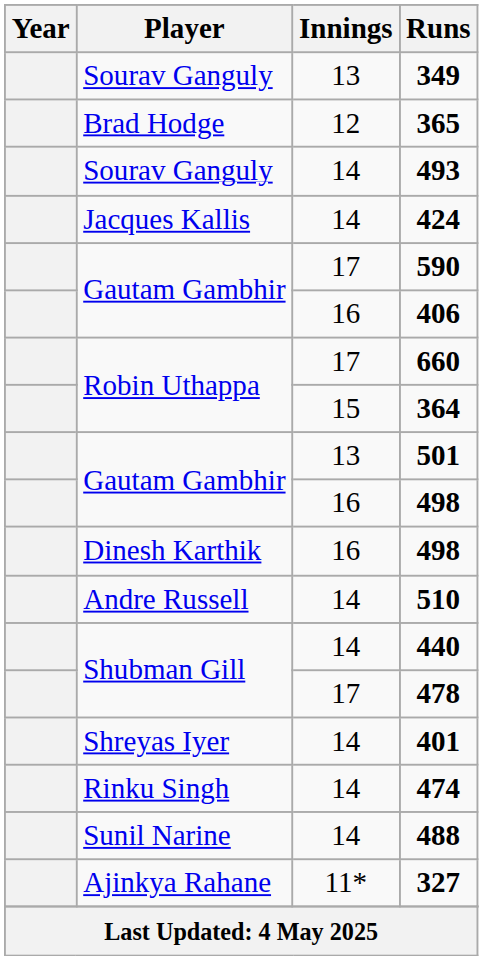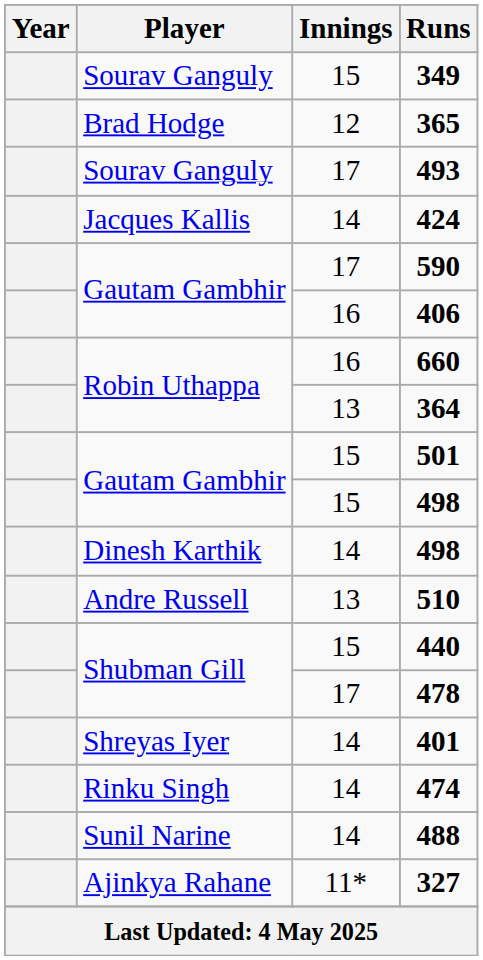349 | Innings: 13 -> 15
493 | Innings: 14 -> 17
660 | Innings: 17 -> 16
364 | Innings: 15 -> 13
501 | Innings: 13 -> 15
Gautam Gambhir / 498 | Innings: 16 -> 15
Dinesh Karthik / 498 | Innings: 16 -> 14
510 | Innings: 14 -> 13
440 | Innings: 14 -> 15
